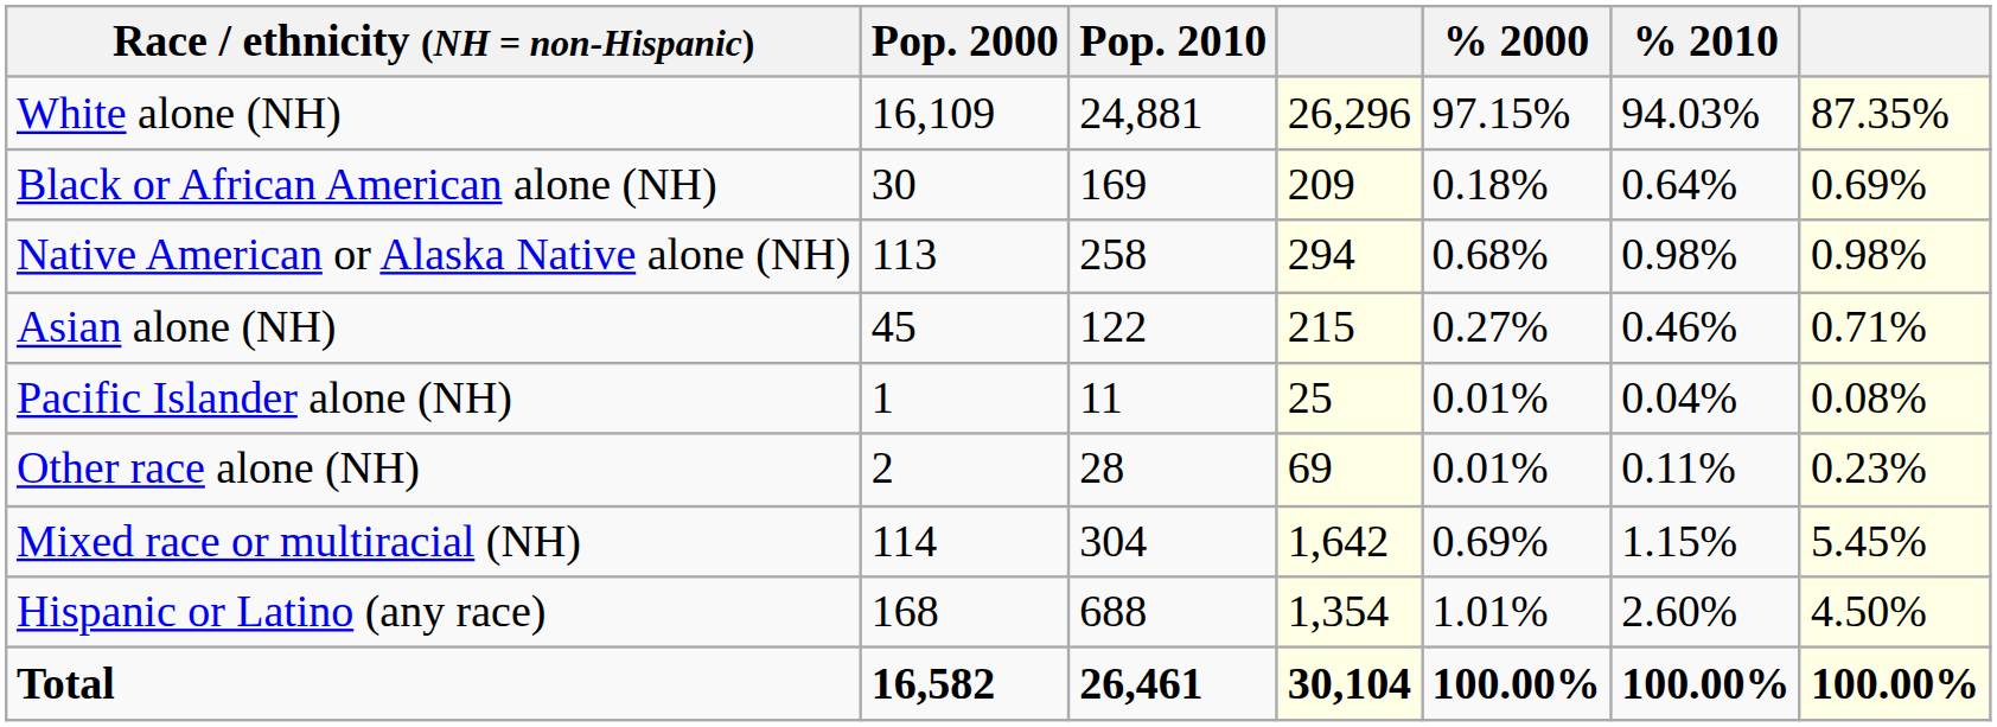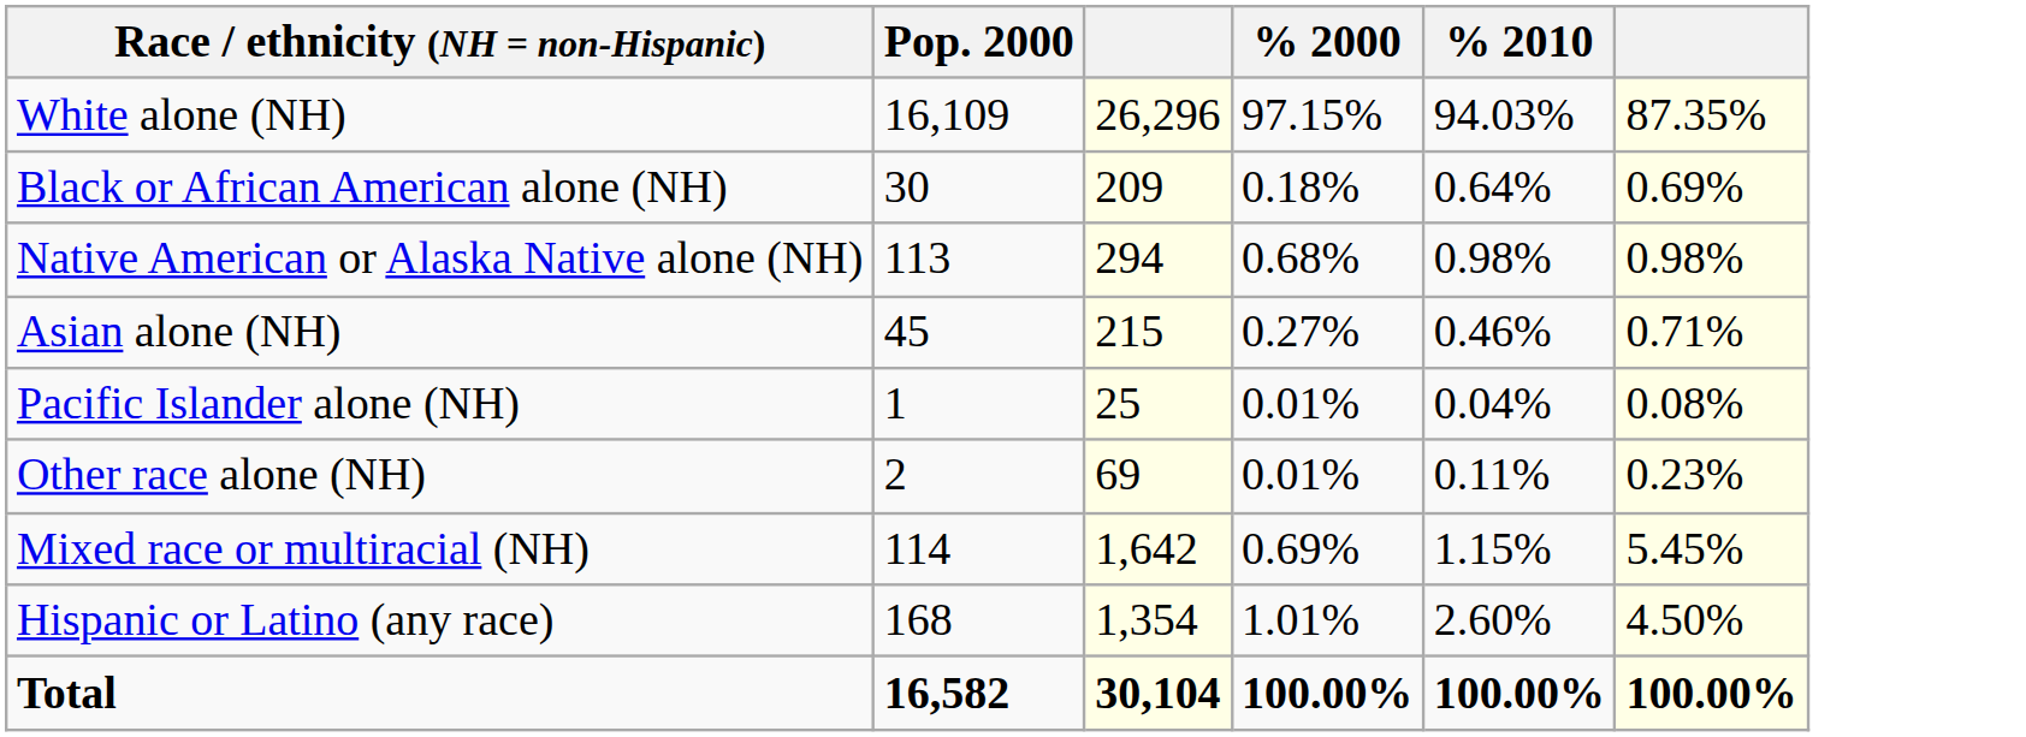- column: Pop. 2010 | 24,881 | 169 | 258 | 122 | 11 | 28 | 304 | 688 | 26,461
